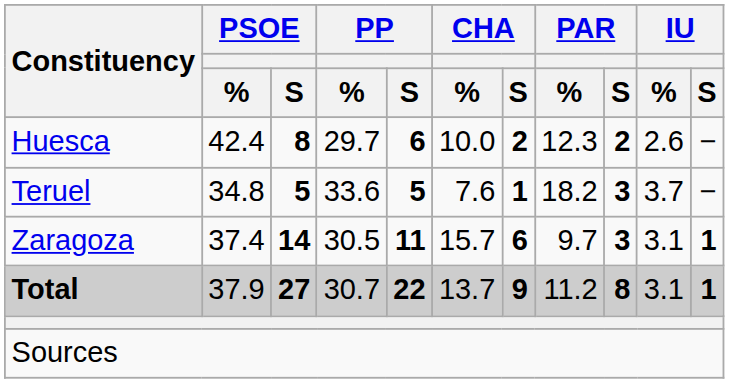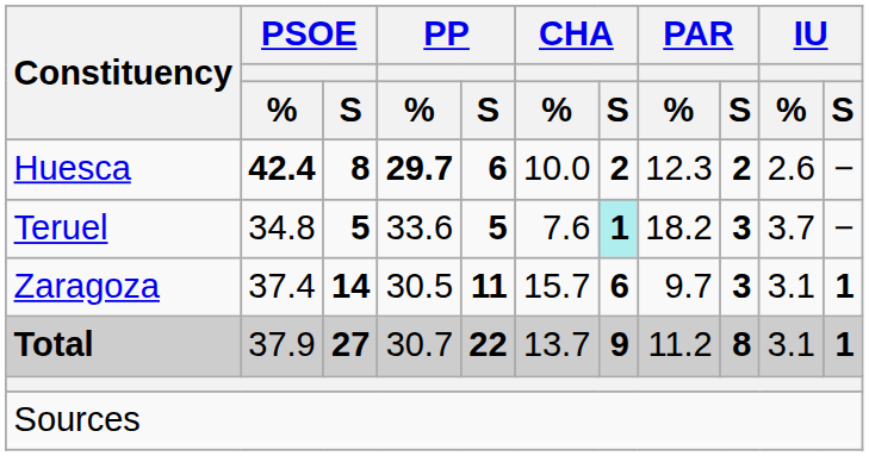Huesca | PSOE / %: normal -> bold
Huesca | PP / %: normal -> bold
Teruel | CHA / S: no background -> paleturquoise background
